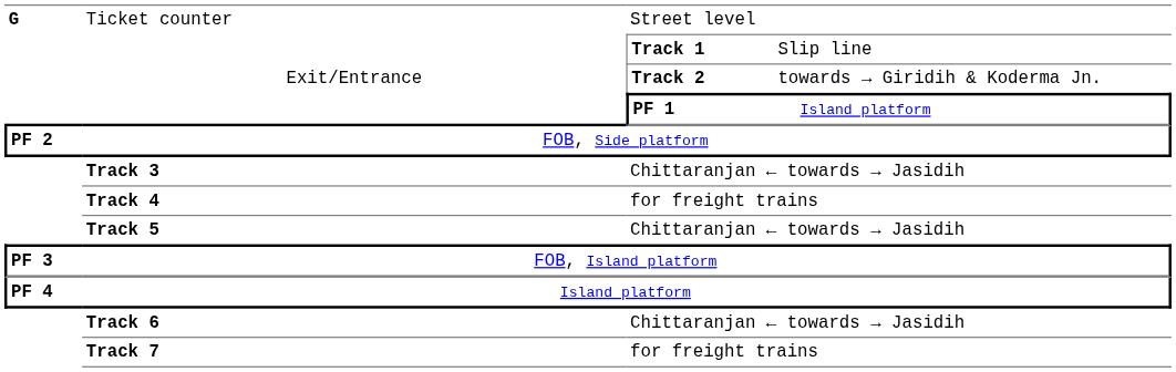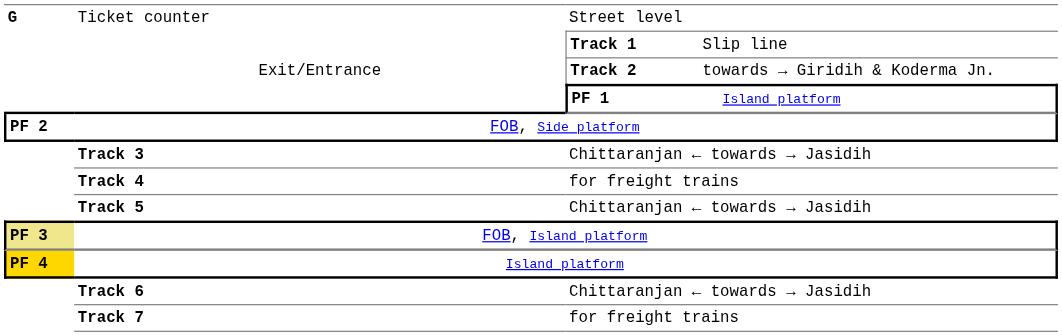FOB, Island platform | column 1: no background -> khaki background
Island platform | column 1: no background -> gold background
